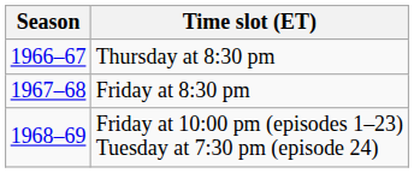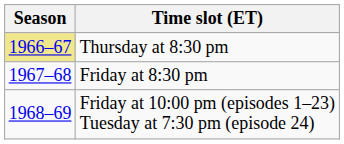Thursday at 8:30 pm | Season: no background -> khaki background
